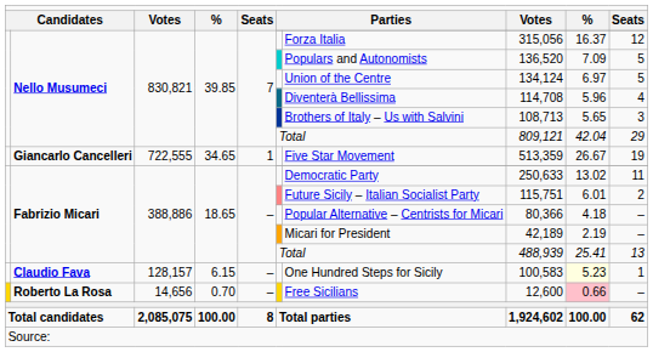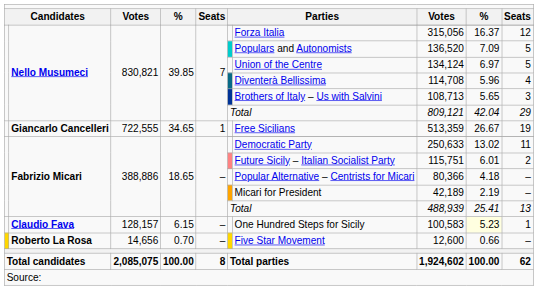Giancarlo Cancelleri | column 7: Five Star Movement -> Free Sicilians
Roberto La Rosa | column 7: Free Sicilians -> Five Star Movement
Roberto La Rosa | column 9: pink background -> no background
